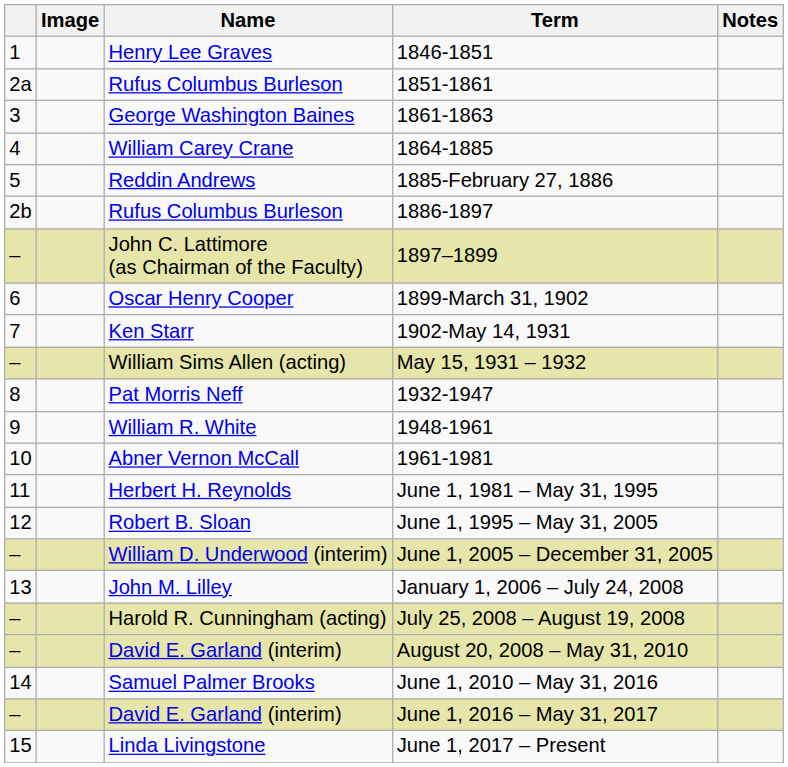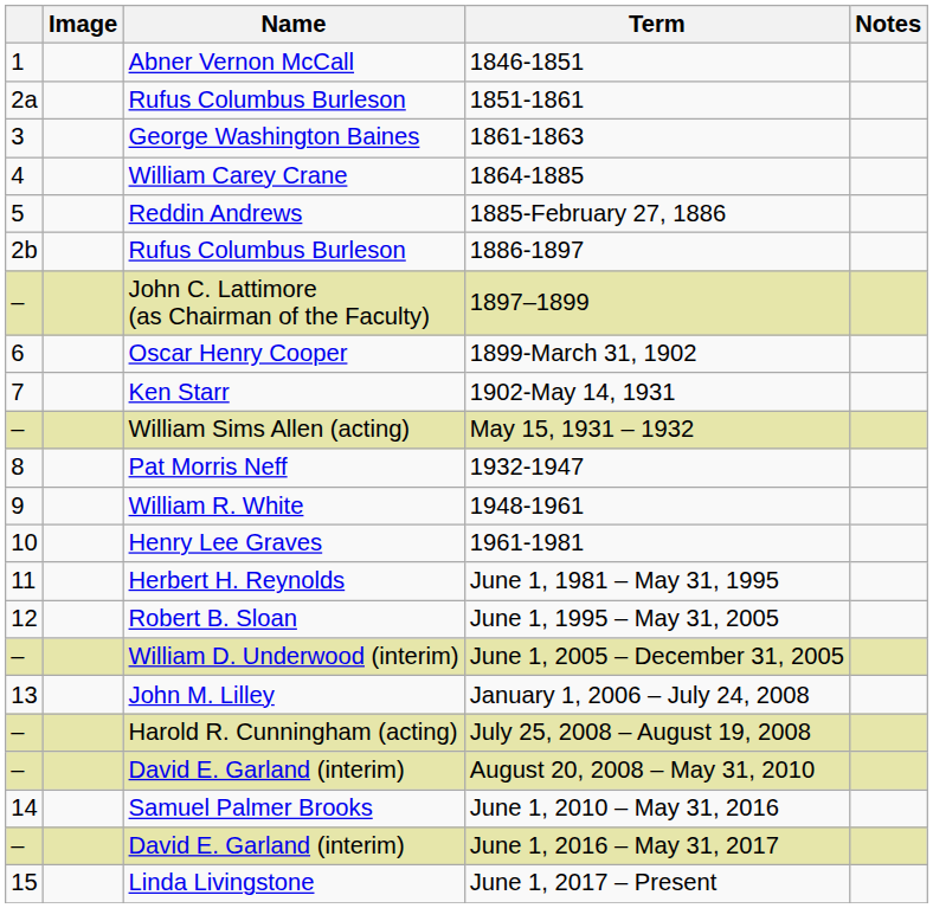1846-1851 | Name: Henry Lee Graves -> Abner Vernon McCall
1961-1981 | Name: Abner Vernon McCall -> Henry Lee Graves
